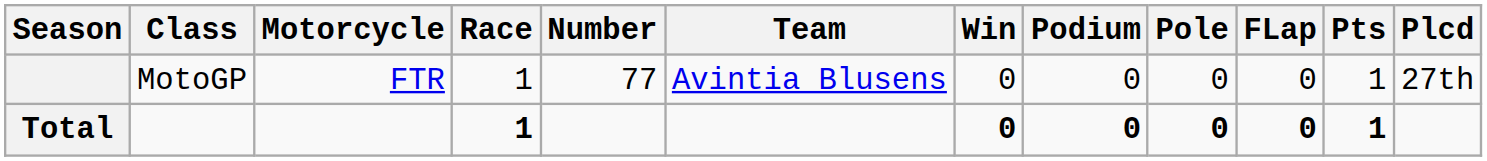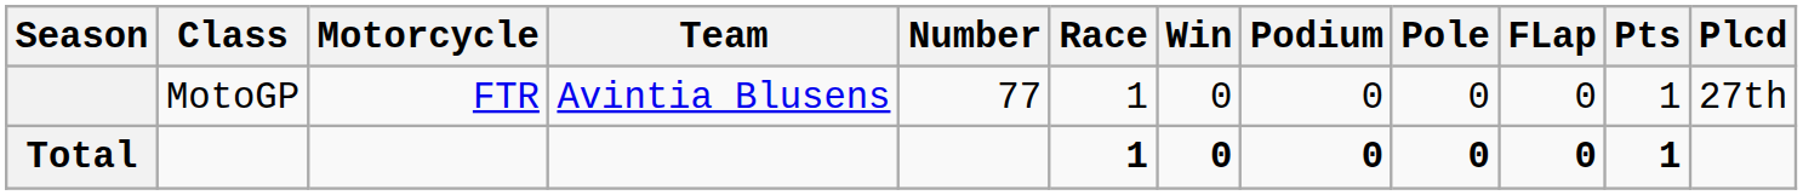columns swapped: Team <-> Race
